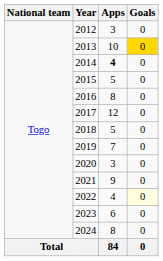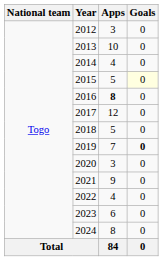2013 | Goals: gold background -> no background
2014 | Apps: bold -> normal
2015 | Goals: no background -> lightyellow background
2016 | Apps: normal -> bold
2019 | Goals: normal -> bold
2022 | Goals: lightyellow background -> no background
